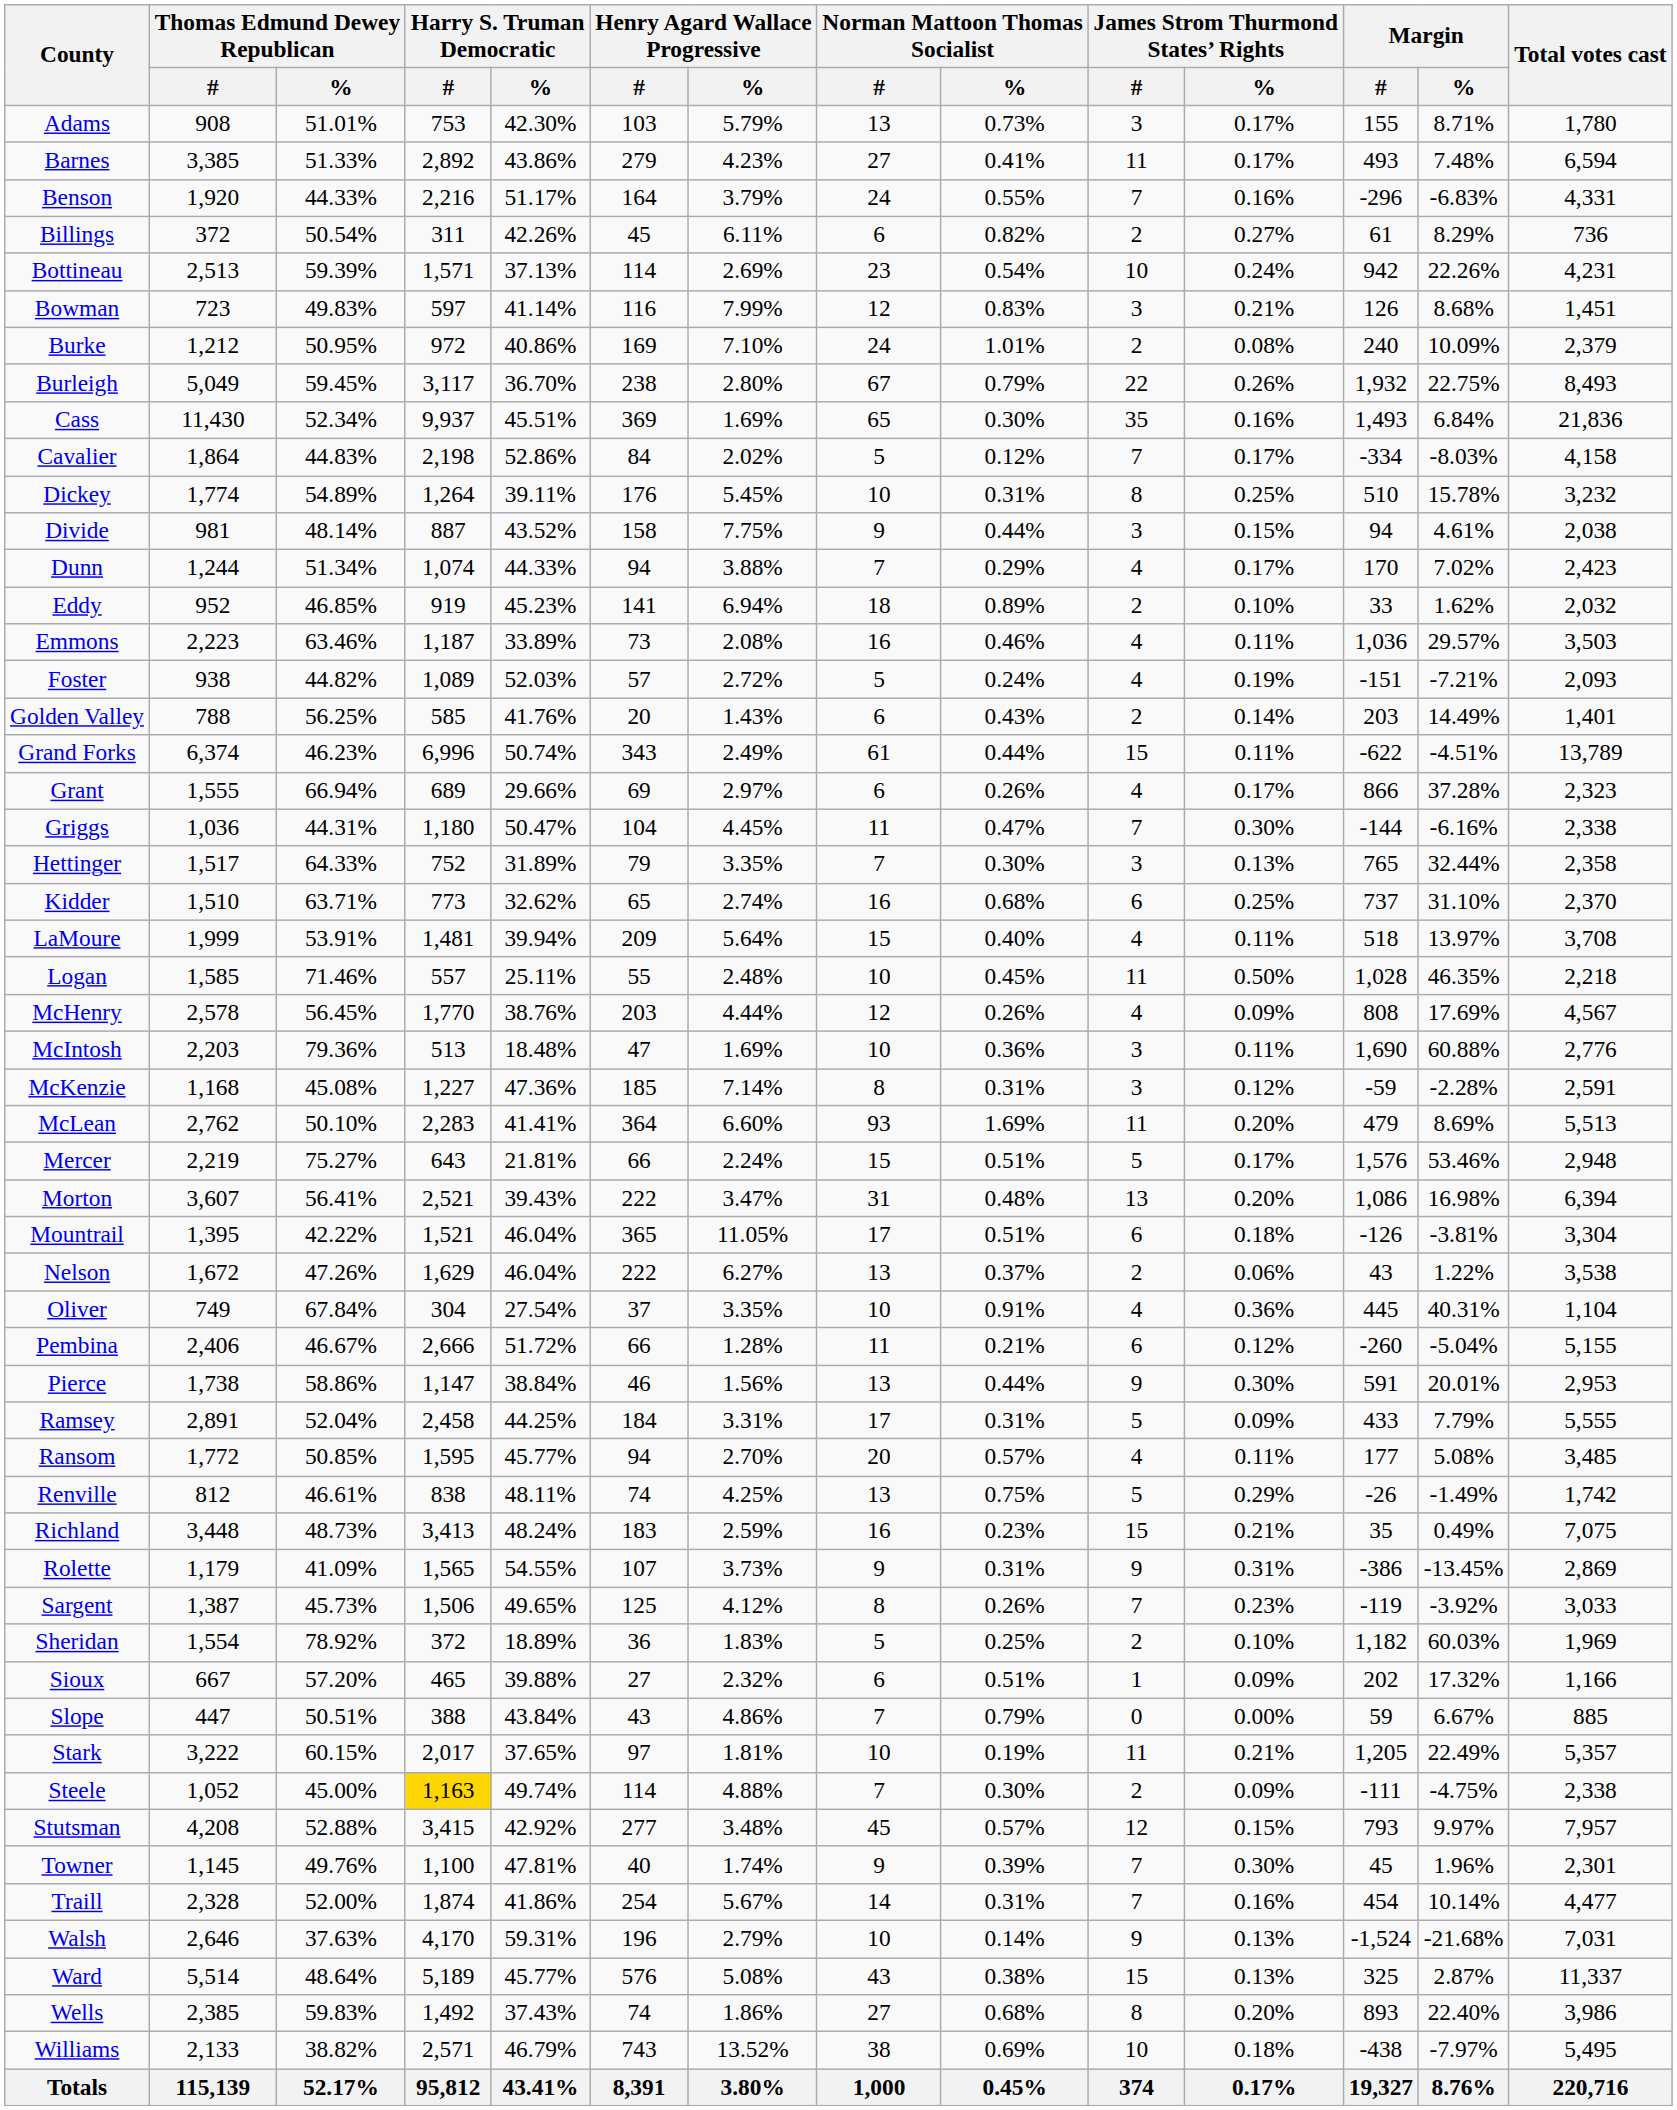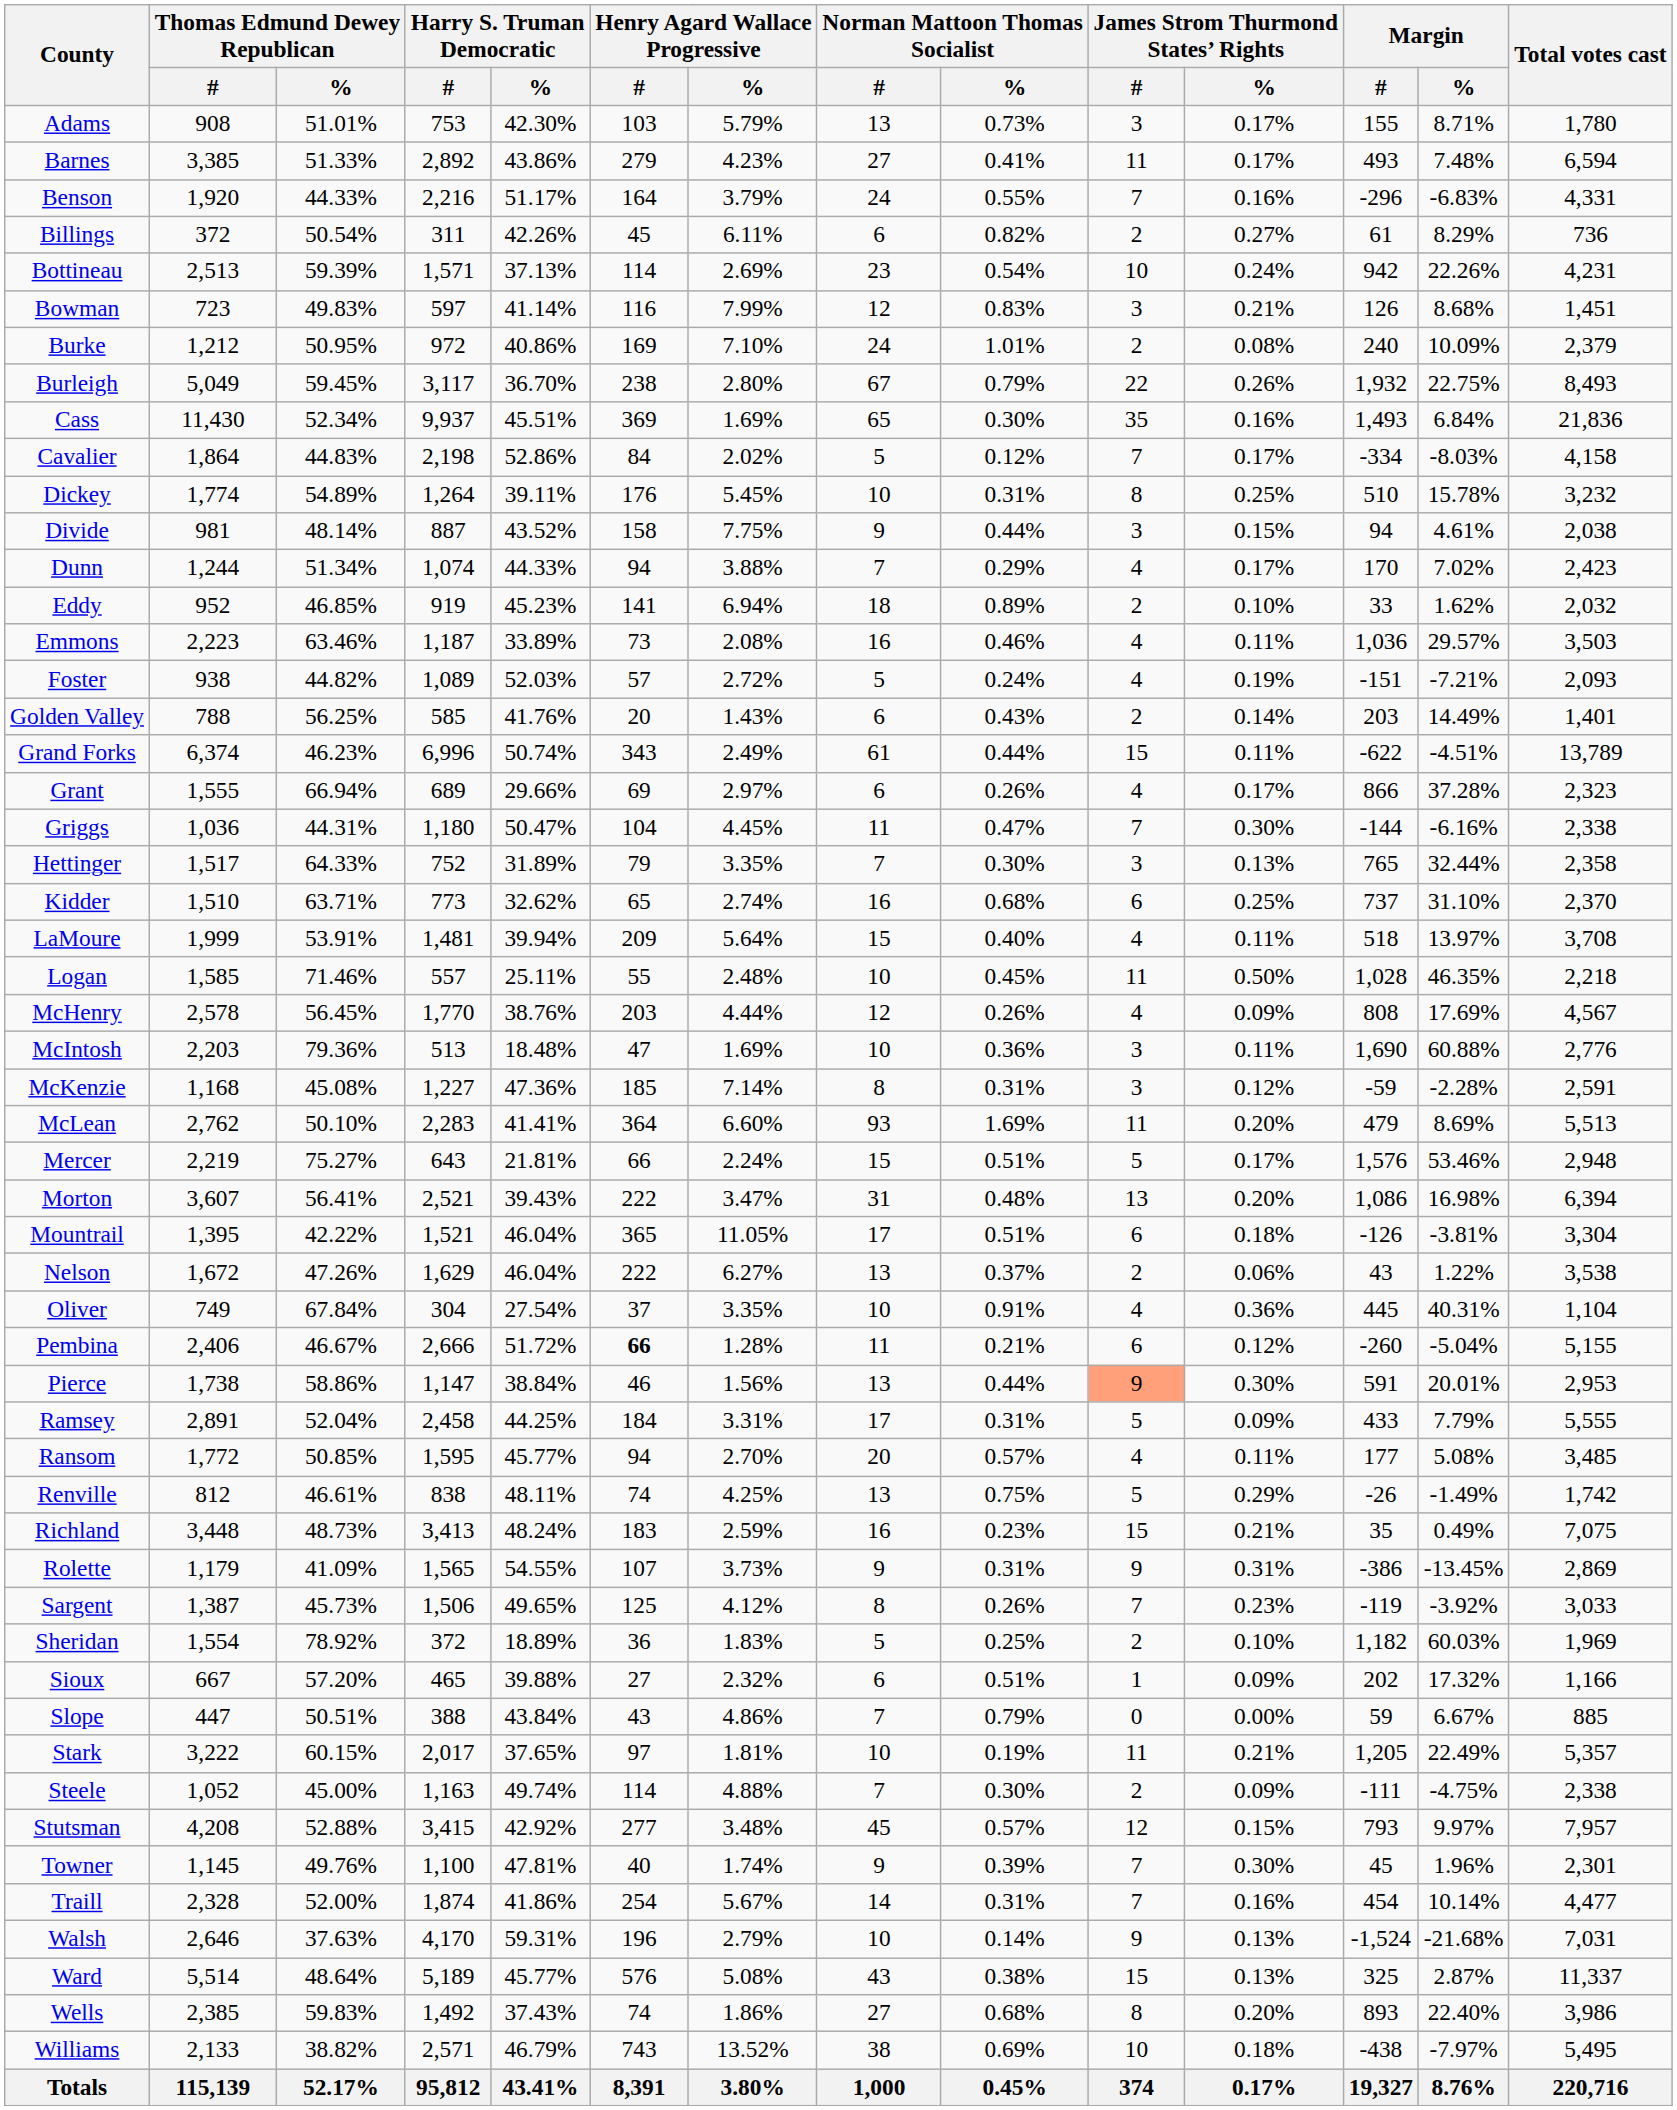Pembina | Henry Agard Wallace Progressive / #: normal -> bold
Pierce | James Strom Thurmond States’ Rights / #: no background -> lightsalmon background
Steele | Harry S. Truman Democratic / #: gold background -> no background
